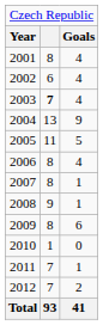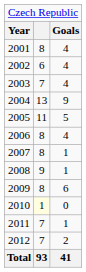2003 | column 2: bold -> normal
2010 | column 2: no background -> lightyellow background
